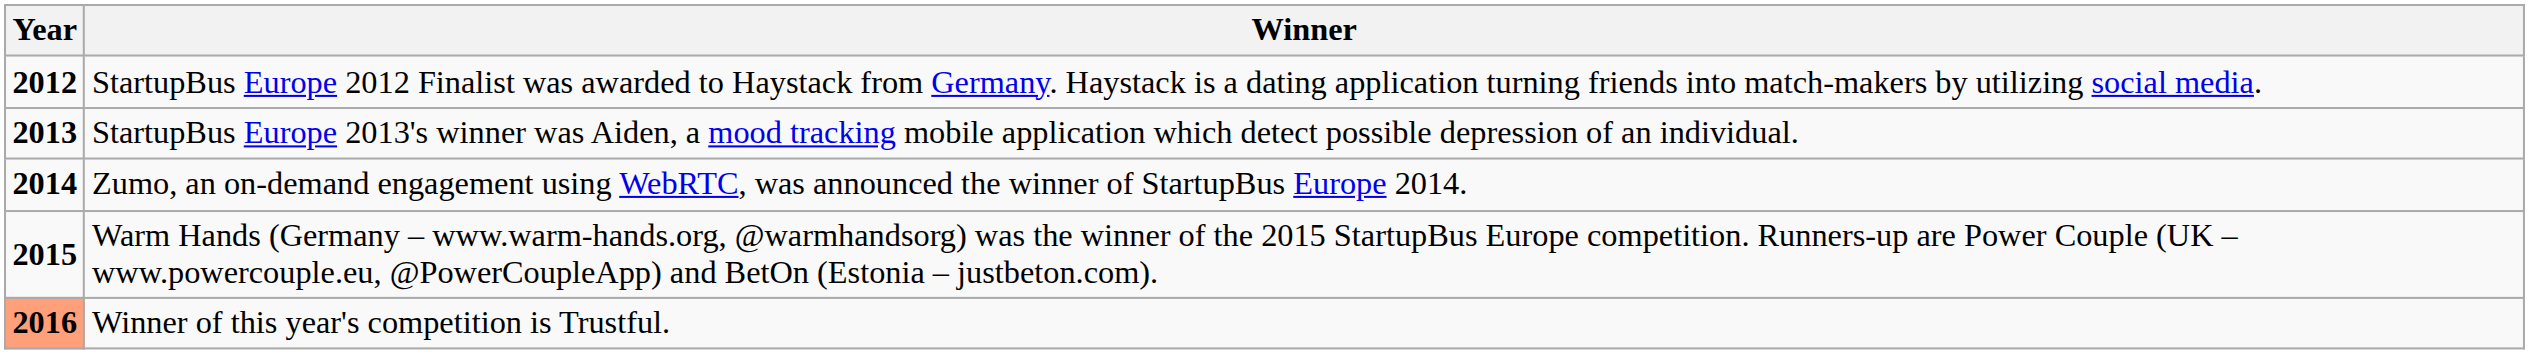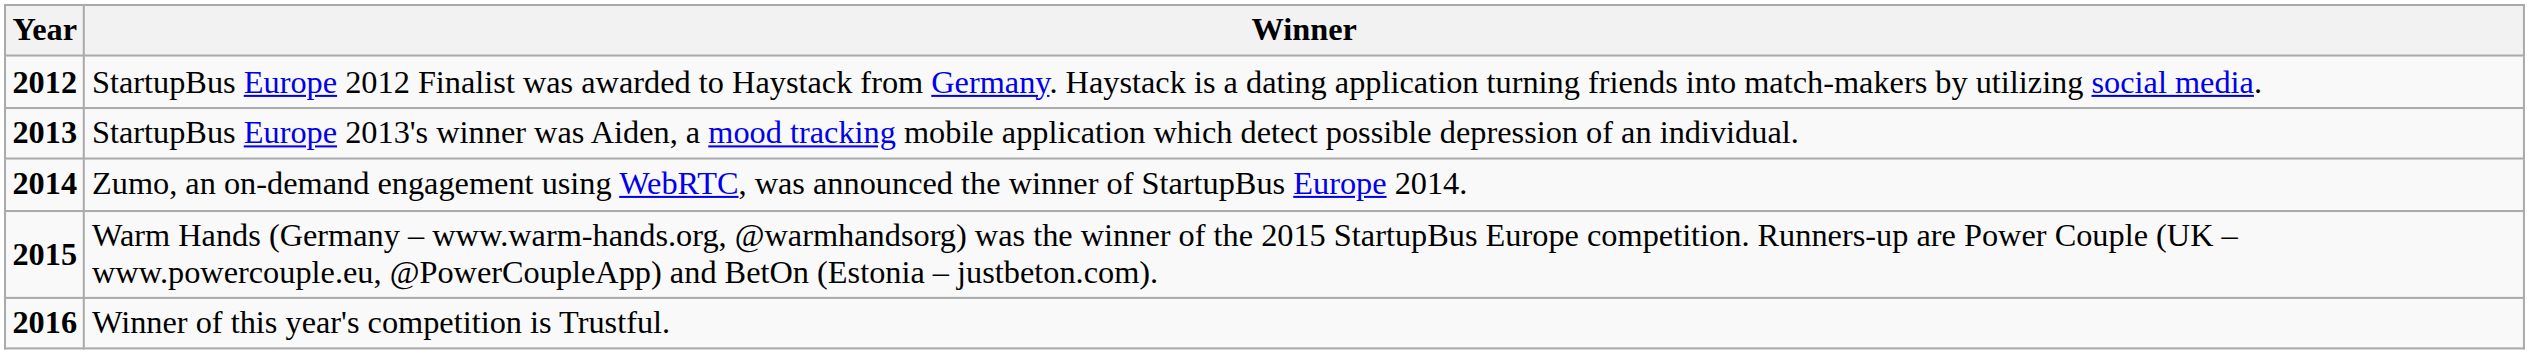Winner of this year's competition is Trustful. | Year: lightsalmon background -> no background
